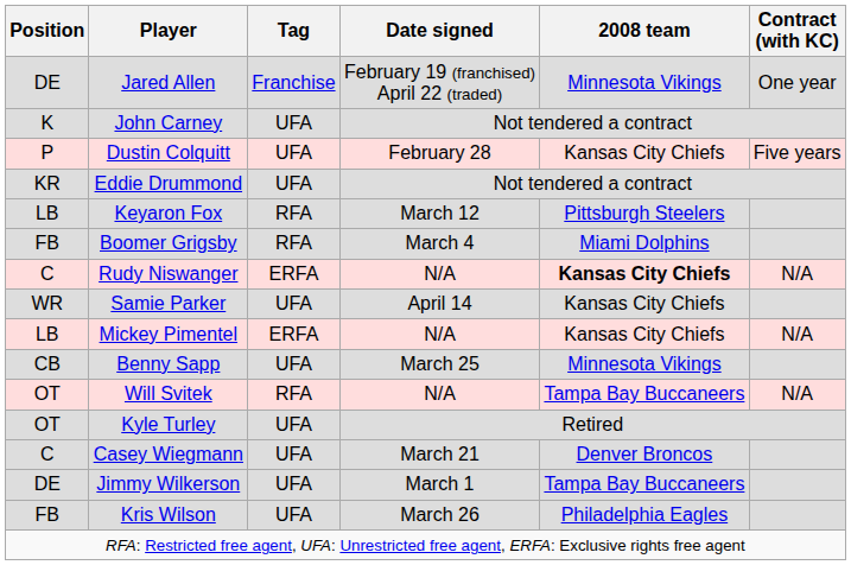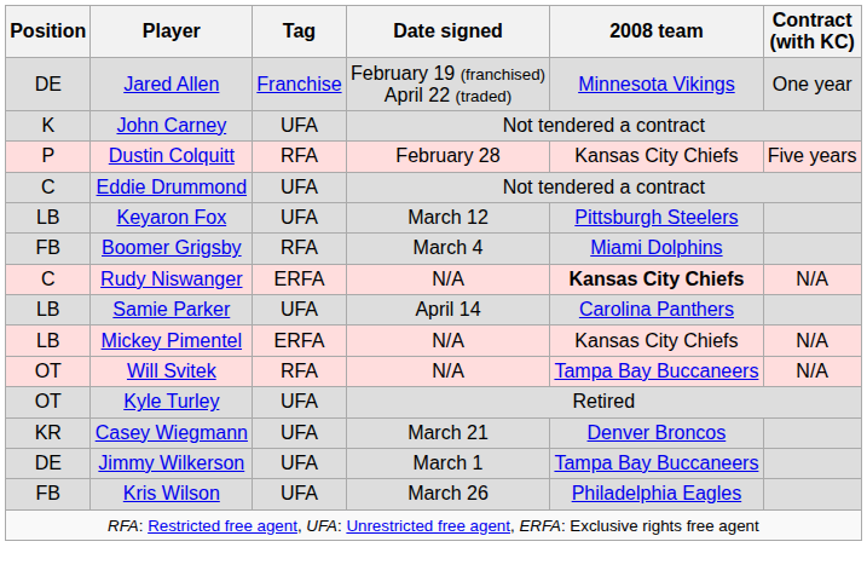Dustin Colquitt | Tag: UFA -> RFA
Eddie Drummond | Position: KR -> C
Keyaron Fox | Tag: RFA -> UFA
Samie Parker | Position: WR -> LB
Samie Parker | 2008 team: Kansas City Chiefs -> Carolina Panthers
- row: CB | Benny Sapp | UFA | March 25 | Minnesota Vikings
Casey Wiegmann | Position: C -> KR
